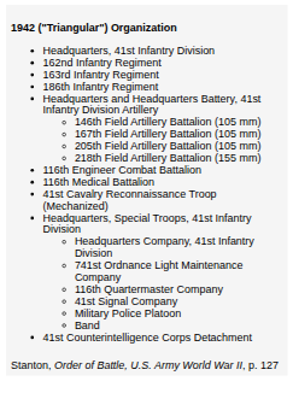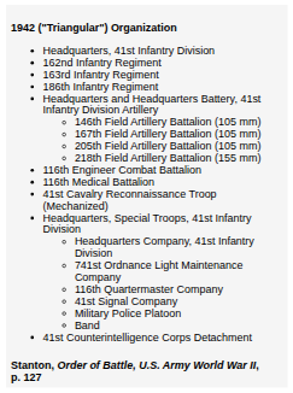row 2 | column 1: normal -> bold
